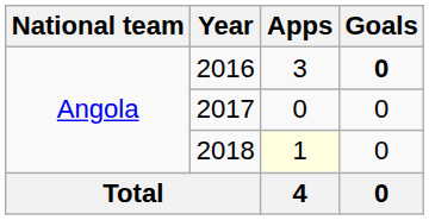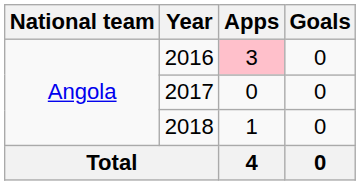2016 | Apps: no background -> pink background
2016 | Goals: bold -> normal
2018 | Apps: lightyellow background -> no background
